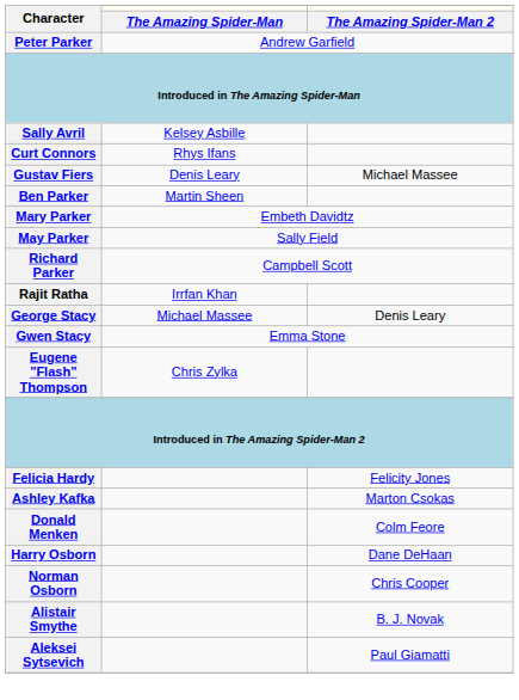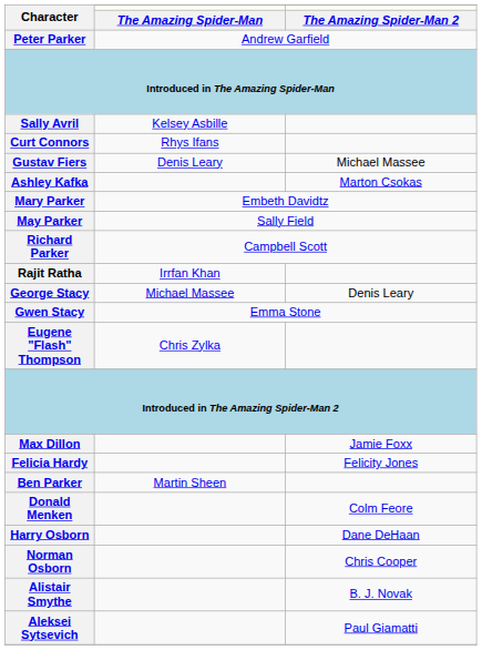rows swapped: Ben Parker <-> Ashley Kafka
+ row: Max Dillon | Jamie Foxx
